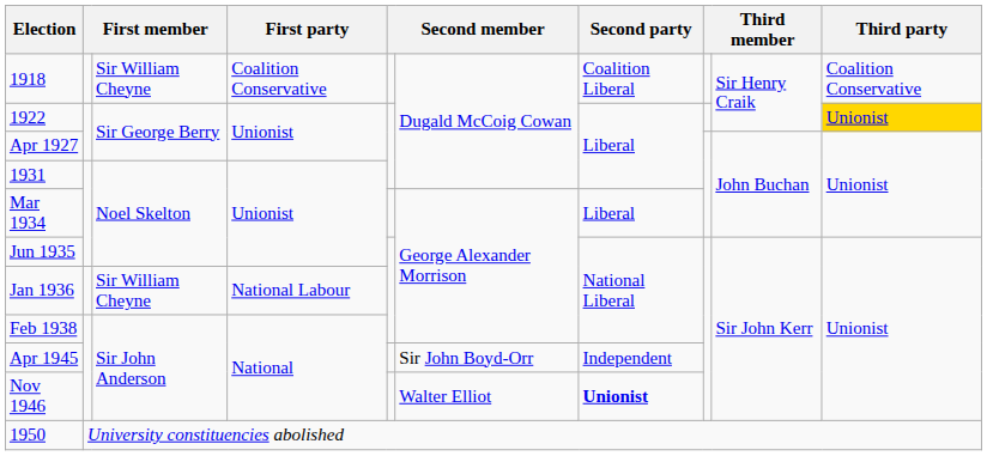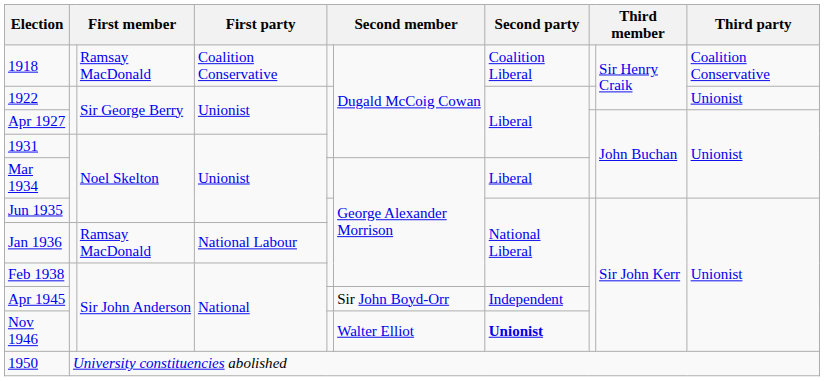1918 | column 3: Sir William Cheyne -> Ramsay MacDonald
1922 | Third party: gold background -> no background
Jan 1936 | column 3: Sir William Cheyne -> Ramsay MacDonald
